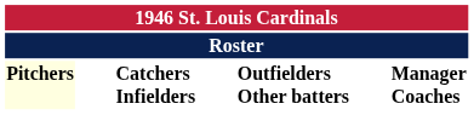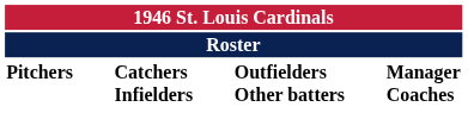Pitchers | column 1: lightyellow background -> no background
